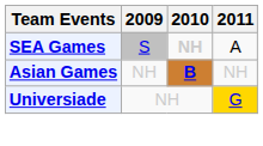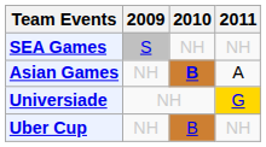SEA Games | 2010: bold -> normal
SEA Games | 2011: A -> NH
Asian Games | 2011: NH -> A
+ row: Uber Cup | NH | B | NH
